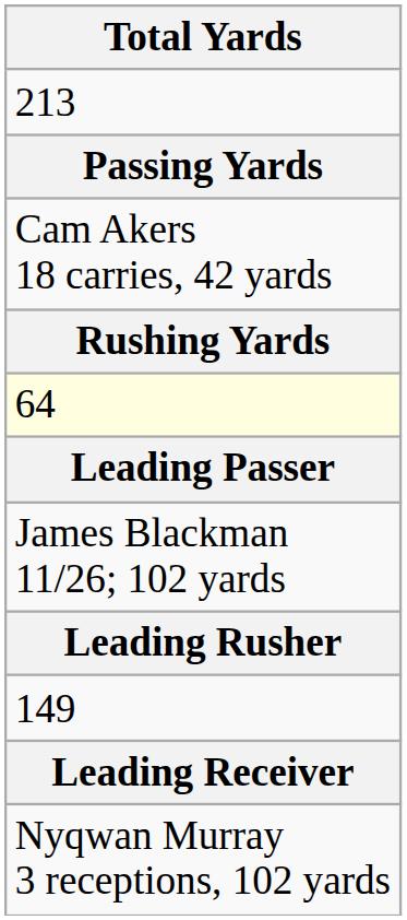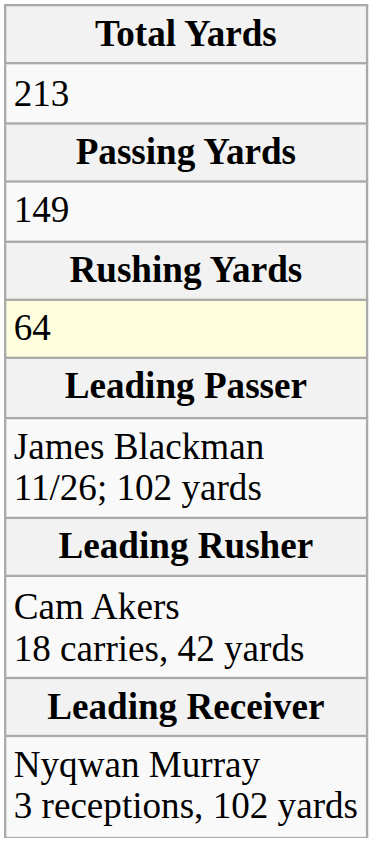row 4 | column 1: Cam Akers 18 carries, 42 yards -> 149
row 10 | column 1: 149 -> Cam Akers 18 carries, 42 yards
